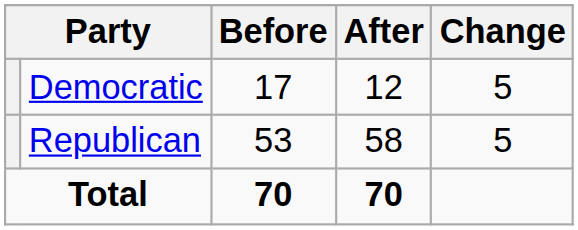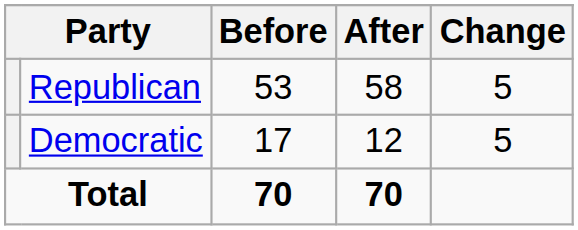rows swapped: Republican <-> Democratic
